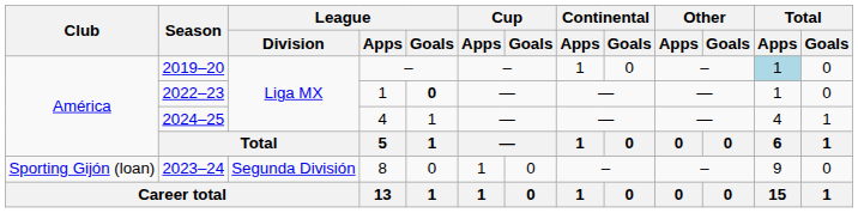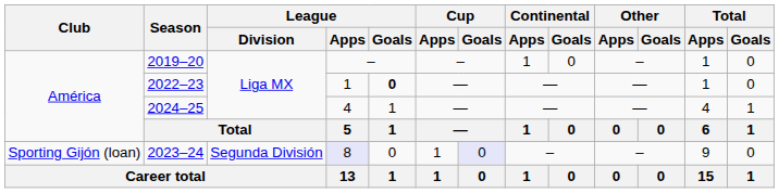2019–20 | Total / Apps: lightblue background -> no background
2023–24 | League / Apps: no background -> lavender background
2023–24 | Cup / Goals: no background -> lavender background
